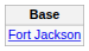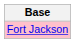row 2 | column 1: no background -> pink background
